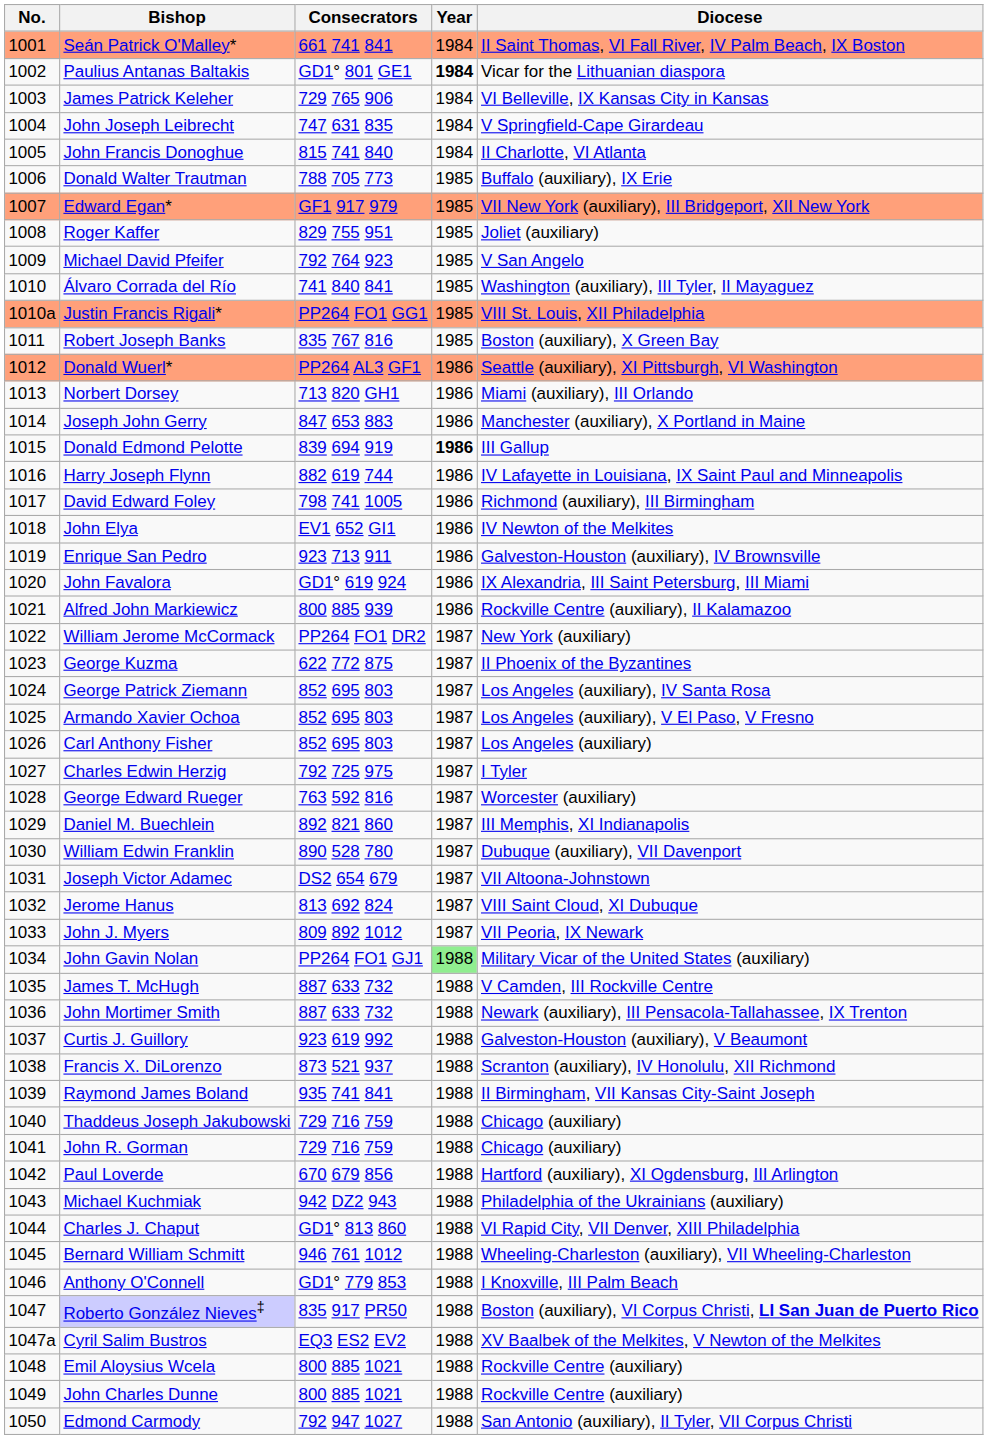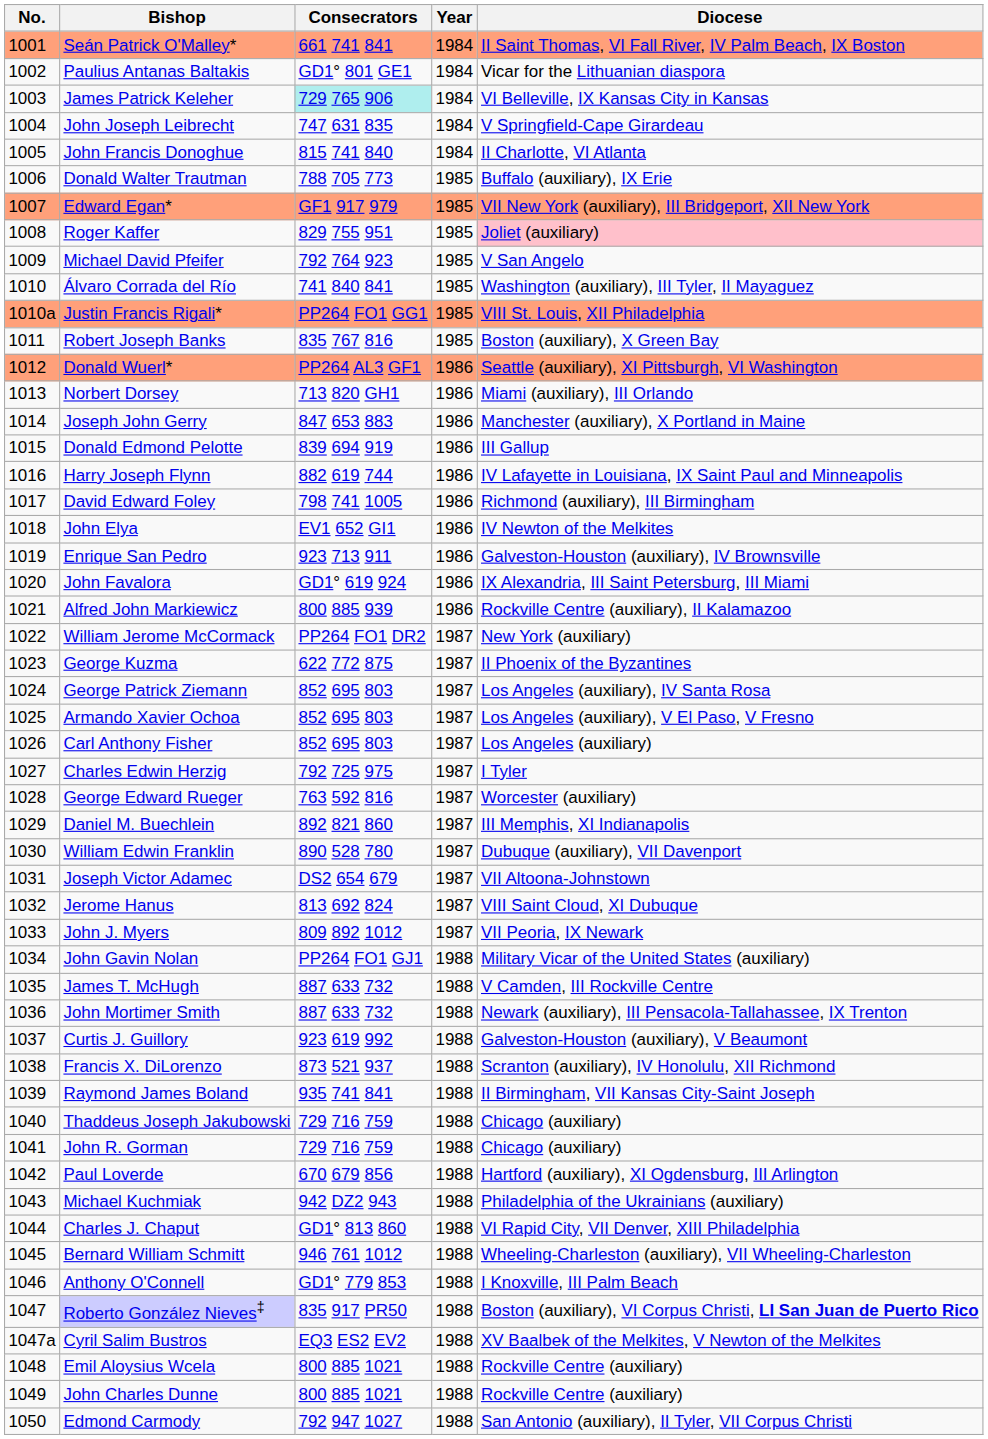Paulius Antanas Baltakis | Year: bold -> normal
James Patrick Keleher | Consecrators: no background -> paleturquoise background
Roger Kaffer | Diocese: no background -> pink background
Donald Edmond Pelotte | Year: bold -> normal
John Gavin Nolan | Year: lightgreen background -> no background
